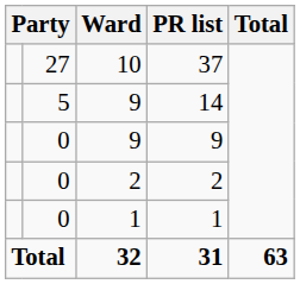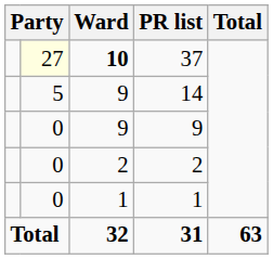37 | column 2: no background -> lightyellow background
37 | Ward: normal -> bold
